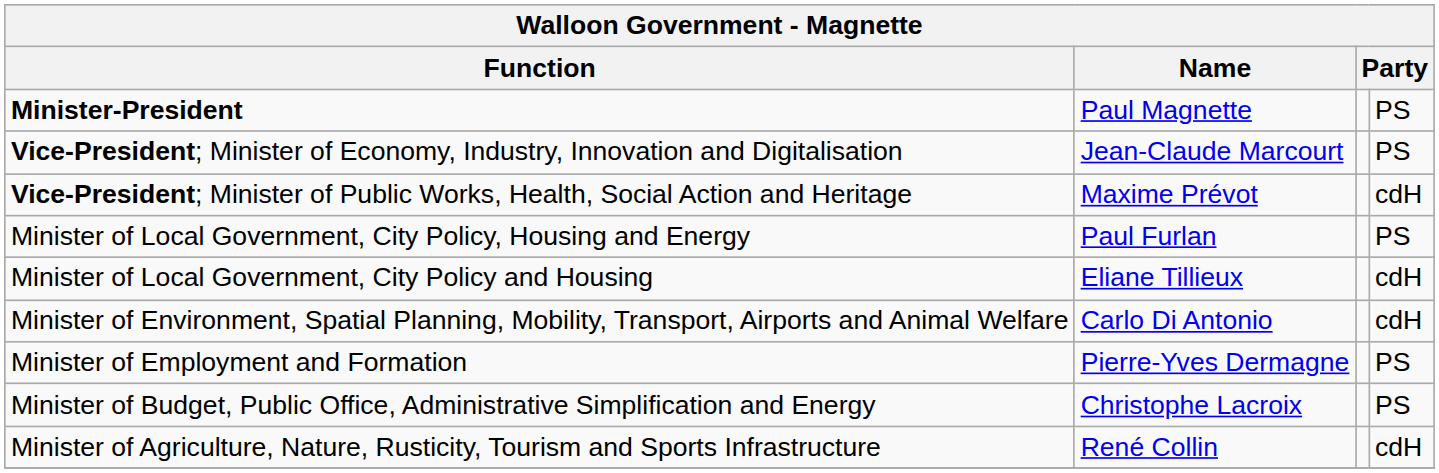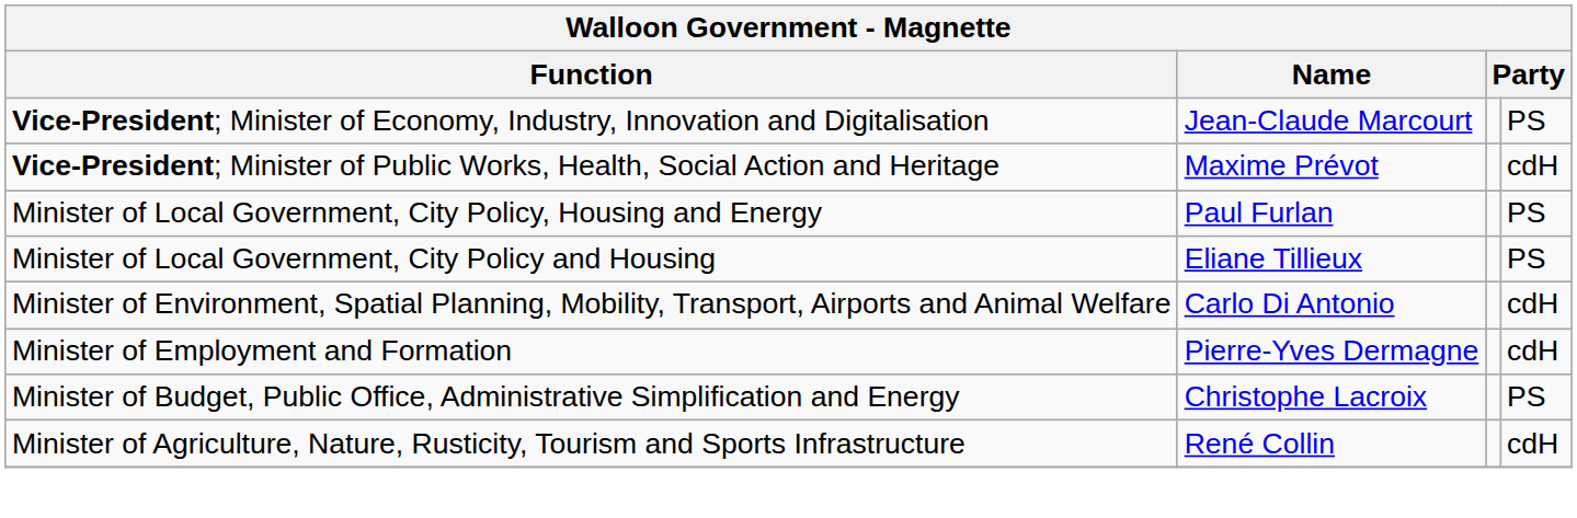- row: Minister-President | Paul Magnette | PS
Minister of Local Government, City Policy and Housing | column 4: cdH -> PS
Minister of Employment and Formation | column 4: PS -> cdH
